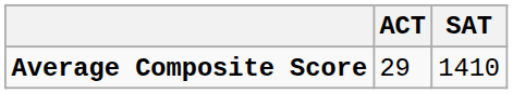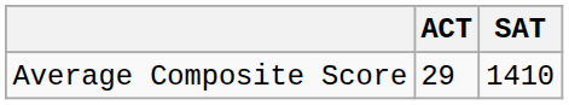row 2 | column 1: bold -> normal
